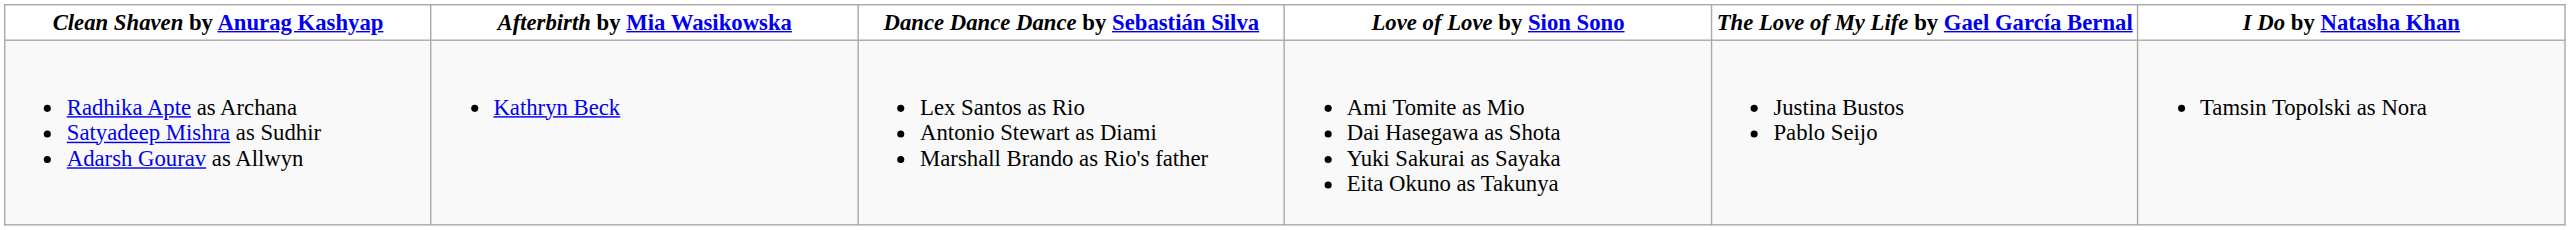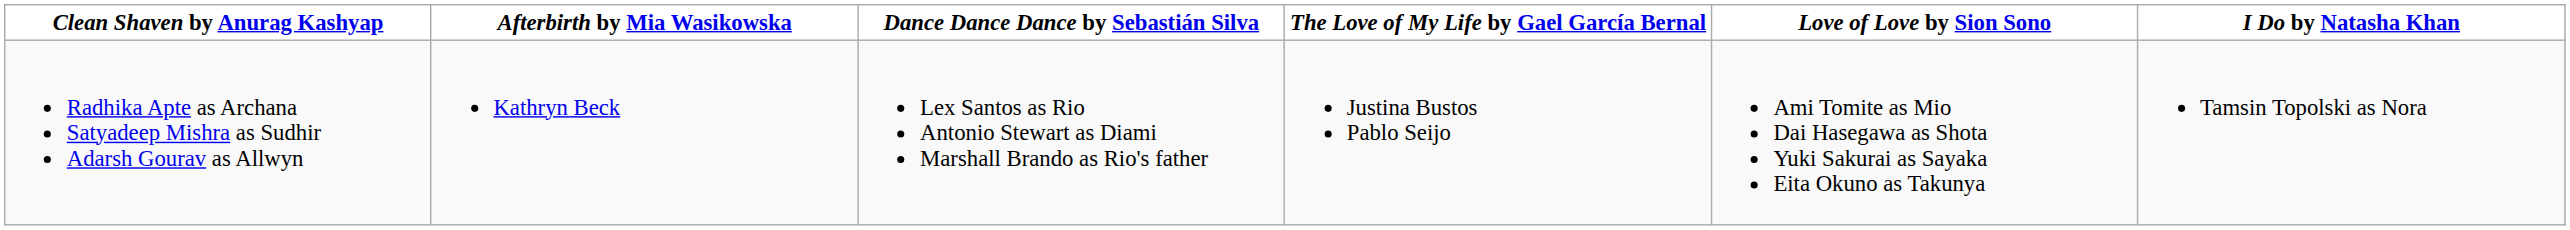columns swapped: Love of Love by Sion Sono <-> The Love of My Life by Gael García Bernal
